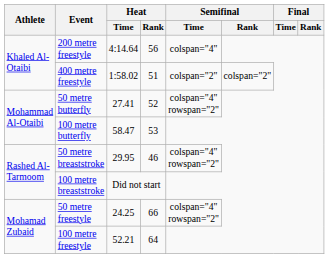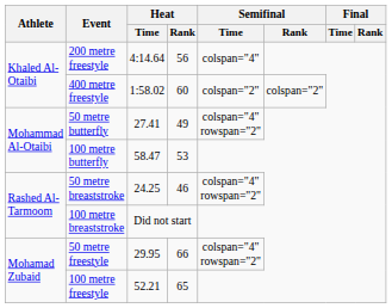400 metre freestyle | Heat / Rank: 51 -> 60
50 metre butterfly | Heat / Rank: 52 -> 49
50 metre breaststroke | Heat / Time: 29.95 -> 24.25
50 metre freestyle | Heat / Time: 24.25 -> 29.95
100 metre freestyle | Heat / Rank: 64 -> 65
